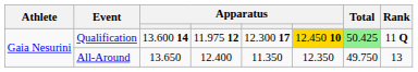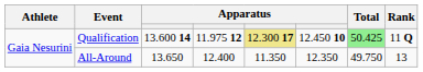Qualification | column 5: no background -> khaki background
Qualification | column 6: gold background -> no background
